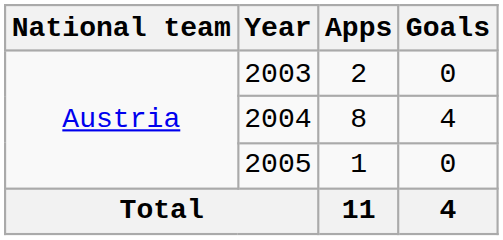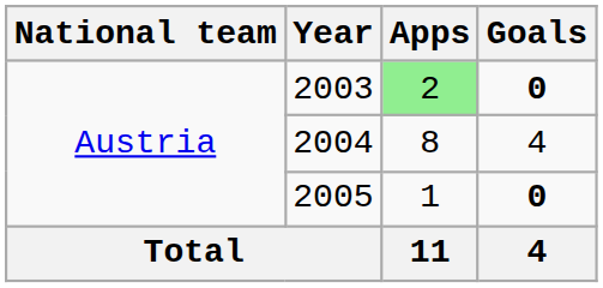2003 | Apps: no background -> lightgreen background
2003 | Goals: normal -> bold
2005 | Goals: normal -> bold
